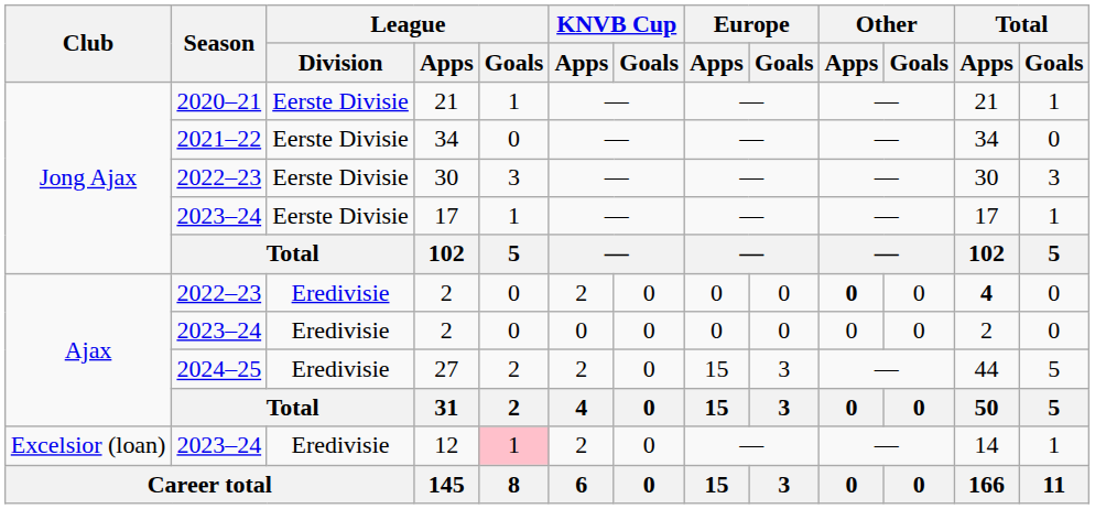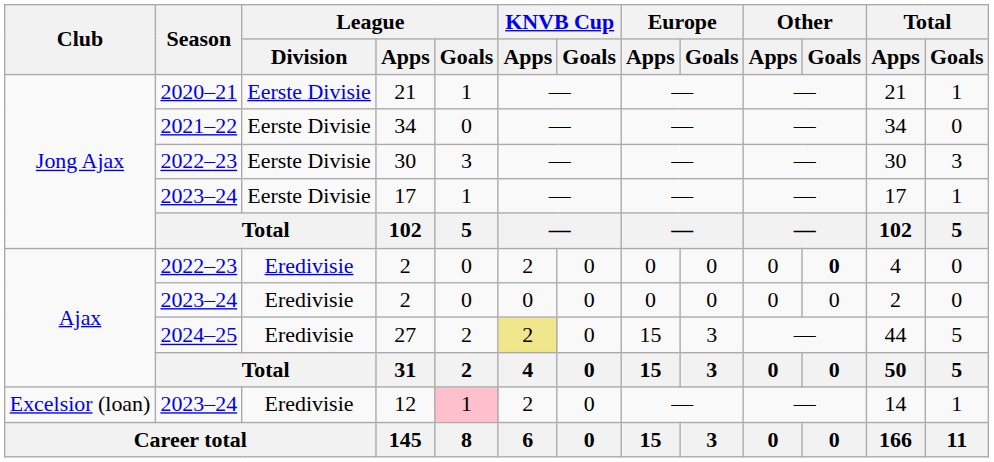2022–23 / 2 | Other / Apps: bold -> normal
2022–23 / 2 | Other / Goals: normal -> bold
2022–23 / 2 | Total / Apps: bold -> normal
27 | KNVB Cup / Apps: no background -> khaki background
